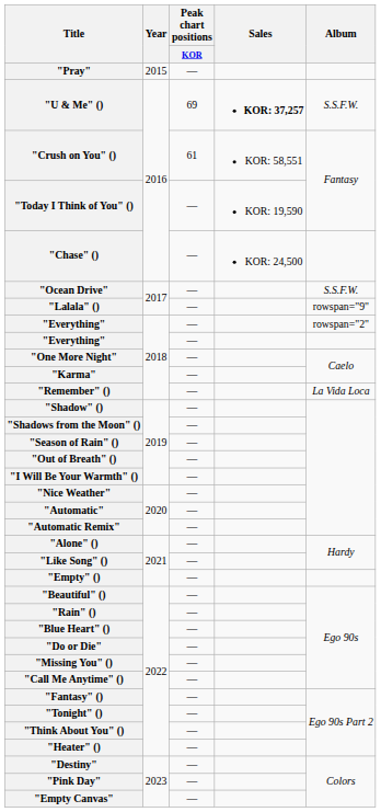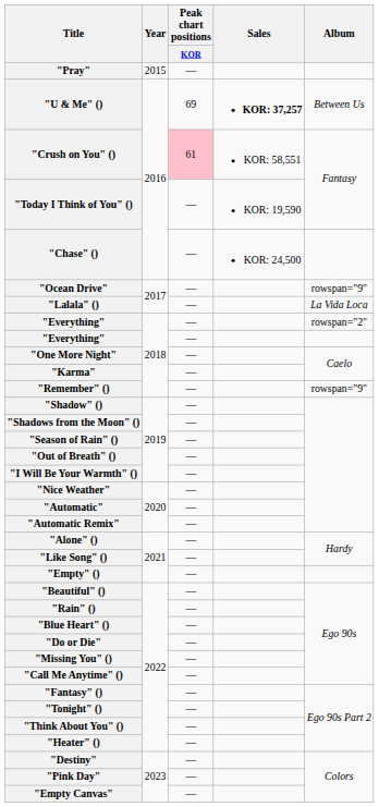"U & Me" () | Album: S.S.F.W. -> Between Us
"Crush on You" () | Peak chart positions / KOR: no background -> pink background
"Ocean Drive" | Album: S.S.F.W. -> rowspan="9"
"Lalala" () | Album: rowspan="9" -> La Vida Loca
"Remember" () | Album: La Vida Loca -> rowspan="9"
